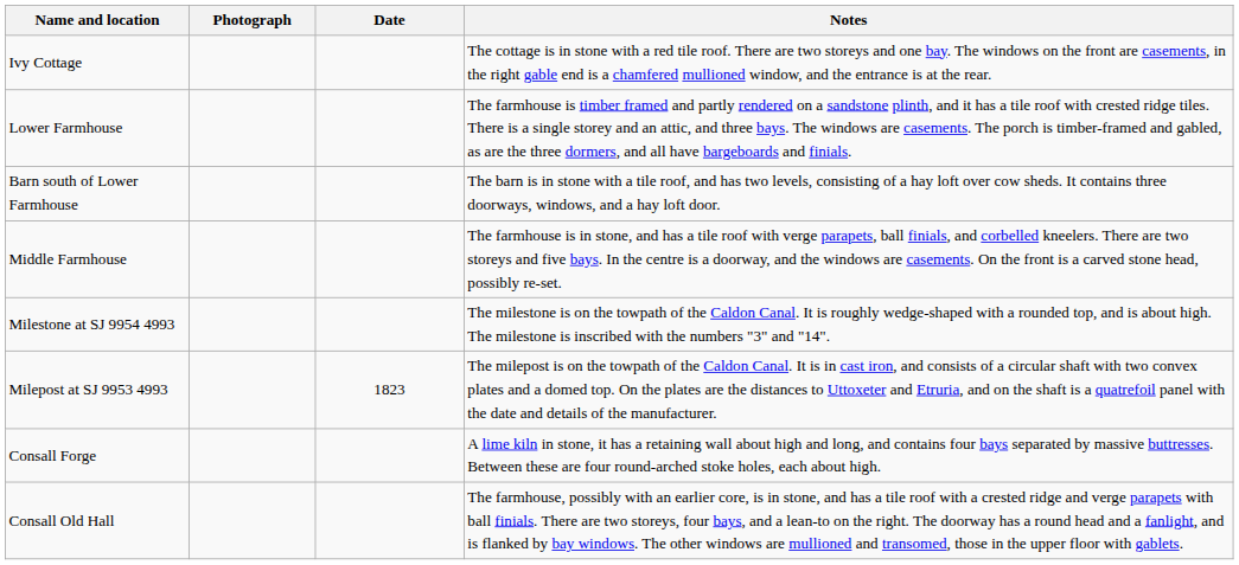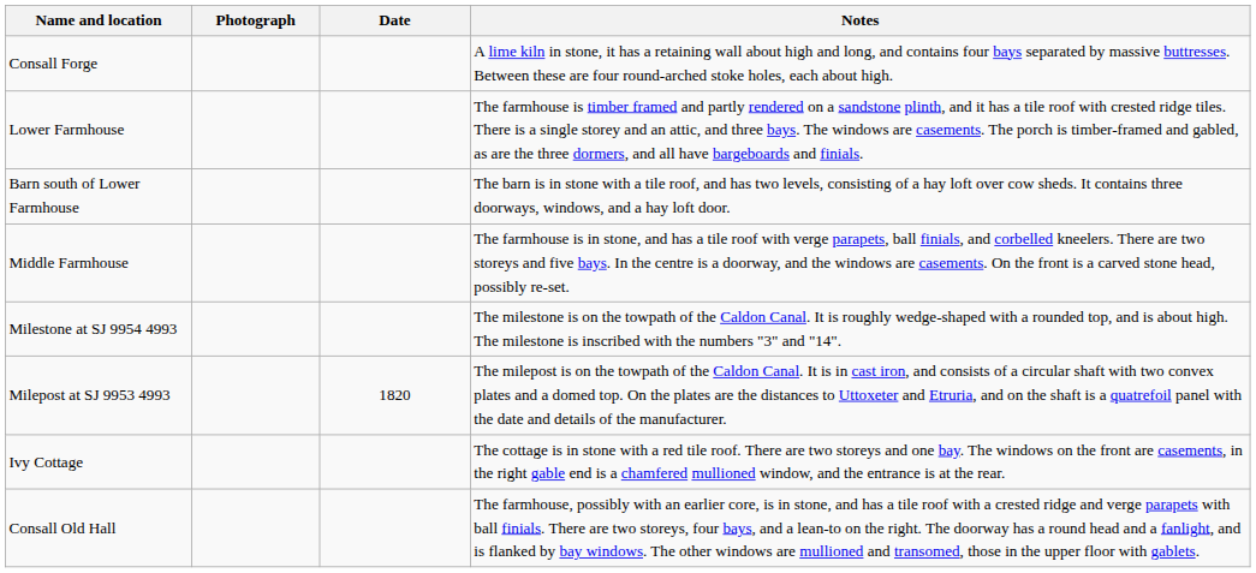rows swapped: Ivy Cottage <-> Consall Forge
Milepost at SJ 9953 4993 | Date: 1823 -> 1820
